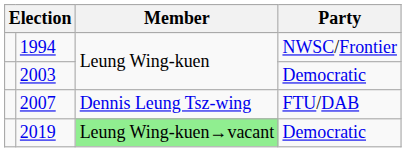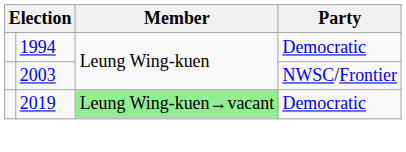1994 | Party: NWSC/Frontier -> Democratic
2003 | Party: Democratic -> NWSC/Frontier
- row: 2007 | Dennis Leung Tsz-wing | FTU/DAB
